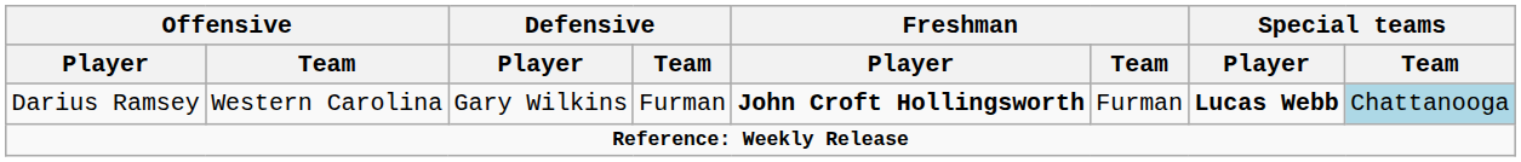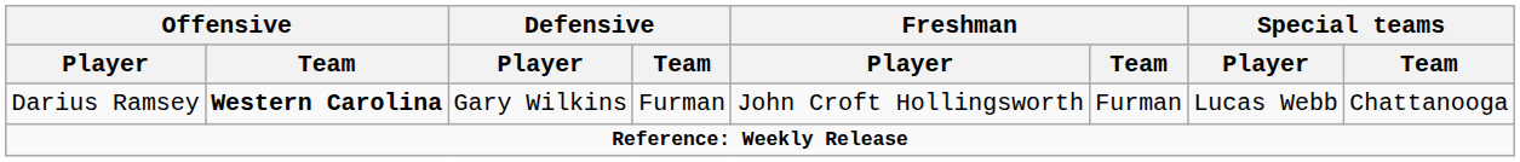Darius Ramsey | Offensive / Team: normal -> bold
Darius Ramsey | Freshman / Player: bold -> normal
Darius Ramsey | Special teams / Player: bold -> normal
Darius Ramsey | Special teams / Team: lightblue background -> no background
